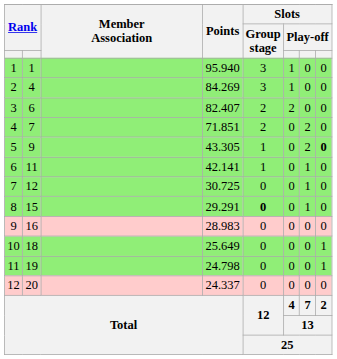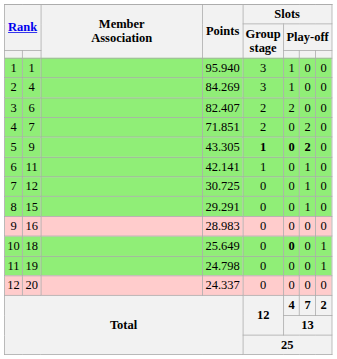5 | Slots / Group stage: normal -> bold
5 | column 6: normal -> bold
5 | column 7: normal -> bold
5 | column 8: bold -> normal
8 | Slots / Group stage: bold -> normal
10 | column 6: normal -> bold
